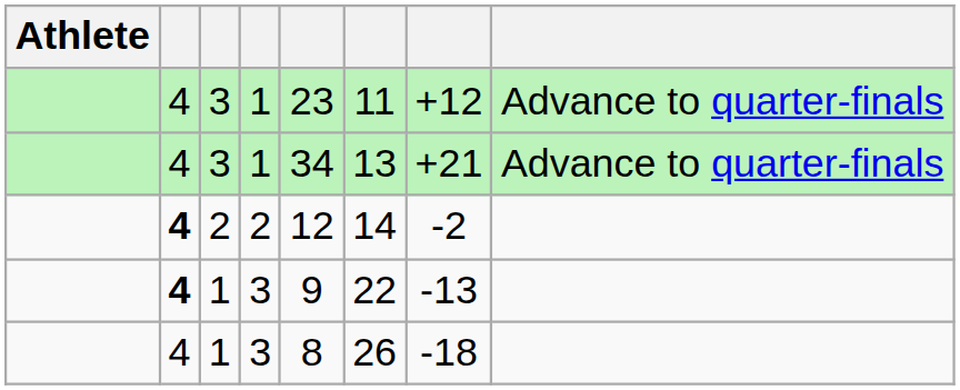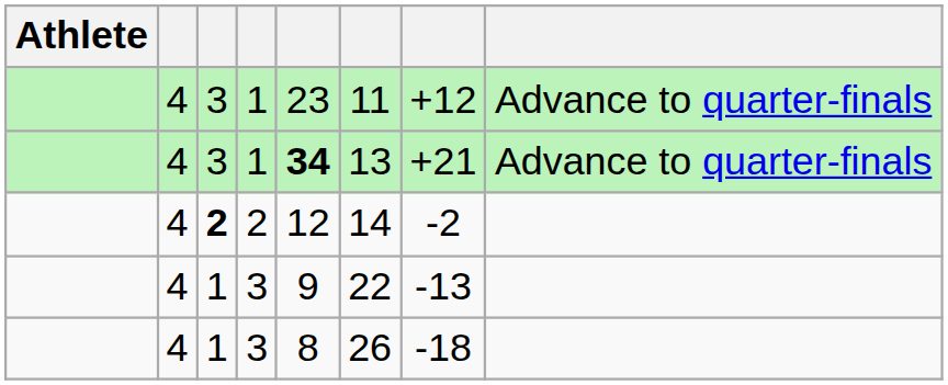row 3 | column 5: normal -> bold
row 4 | column 2: bold -> normal
row 4 | column 3: normal -> bold
row 5 | column 2: bold -> normal
